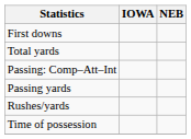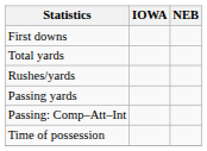rows swapped: Rushes/yards <-> Passing: Comp–Att–Int
